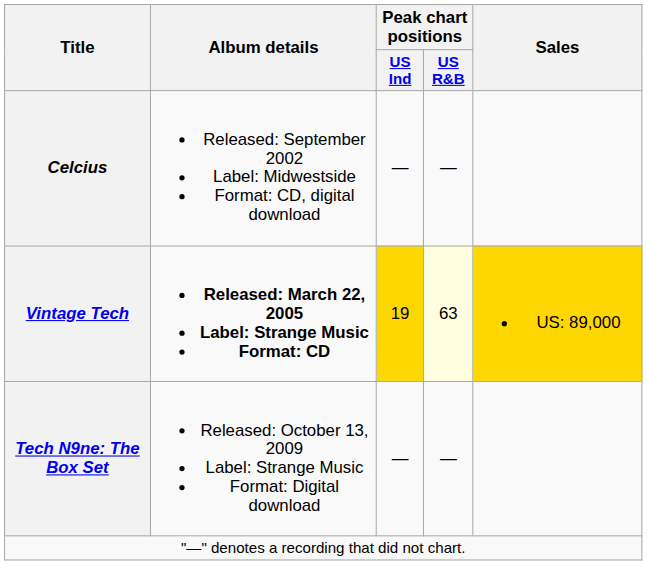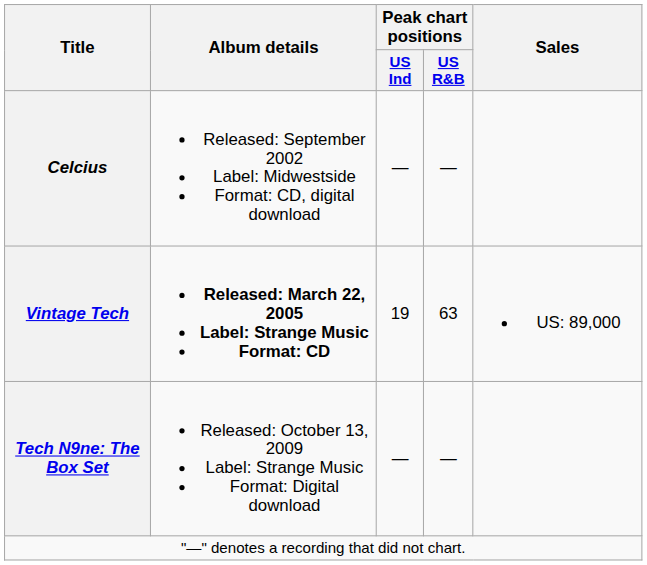Vintage Tech | Peak chart positions / US Ind: gold background -> no background
Vintage Tech | Peak chart positions / US R&B: lightyellow background -> no background
Vintage Tech | Sales: gold background -> no background
